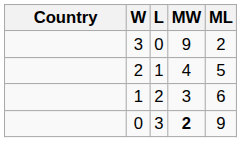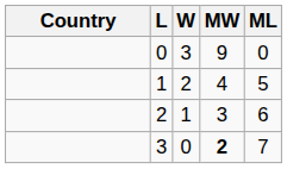columns swapped: W <-> L
row 2 | ML: 2 -> 0
row 5 | ML: 9 -> 7
